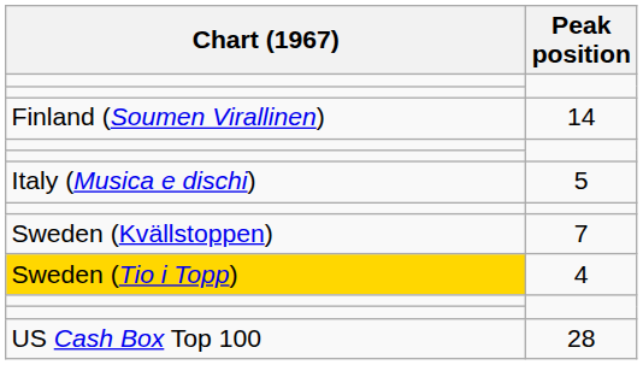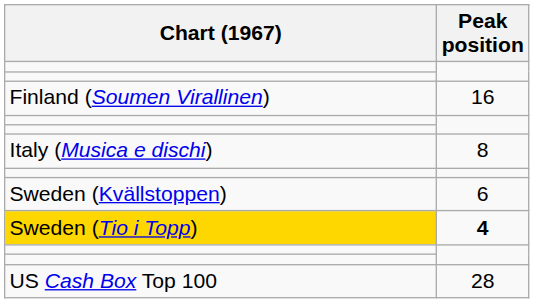row 4 | Peak position: 14 -> 16
row 7 | Peak position: 5 -> 8
row 9 | Peak position: 7 -> 6
row 10 | Peak position: normal -> bold
